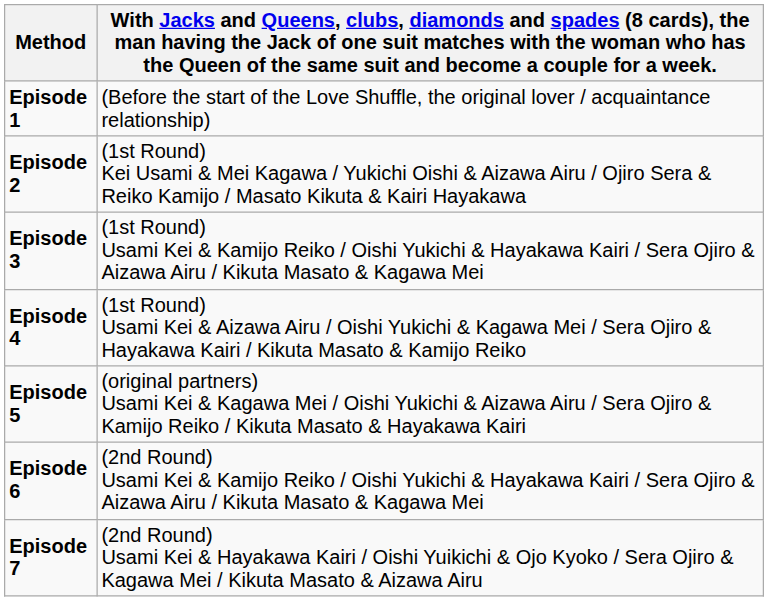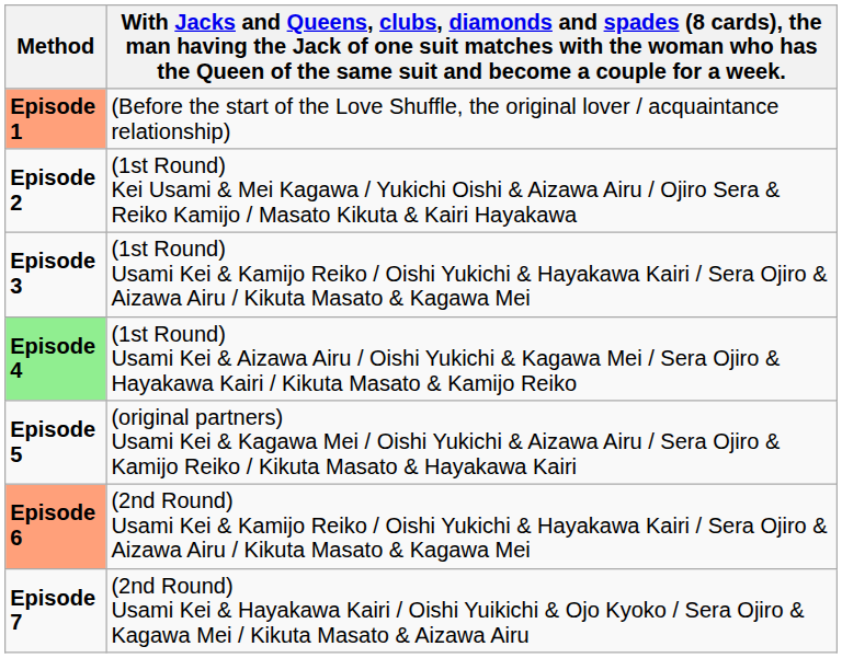Episode 1 | Method: no background -> lightsalmon background
Episode 4 | Method: no background -> lightgreen background
Episode 6 | Method: no background -> lightsalmon background
